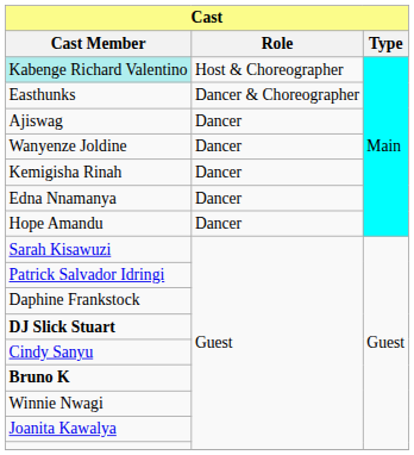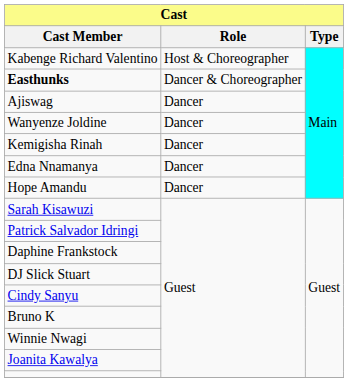Kabenge Richard Valentino | Cast Member: paleturquoise background -> no background
Easthunks | Cast Member: normal -> bold
DJ Slick Stuart | Cast Member: bold -> normal
Bruno K | Cast Member: bold -> normal
